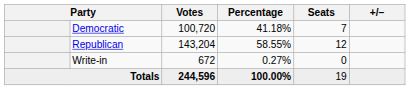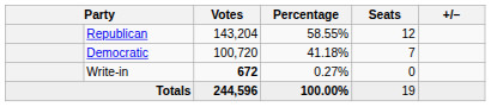rows swapped: Republican <-> Democratic
Write-in | Votes: normal -> bold
